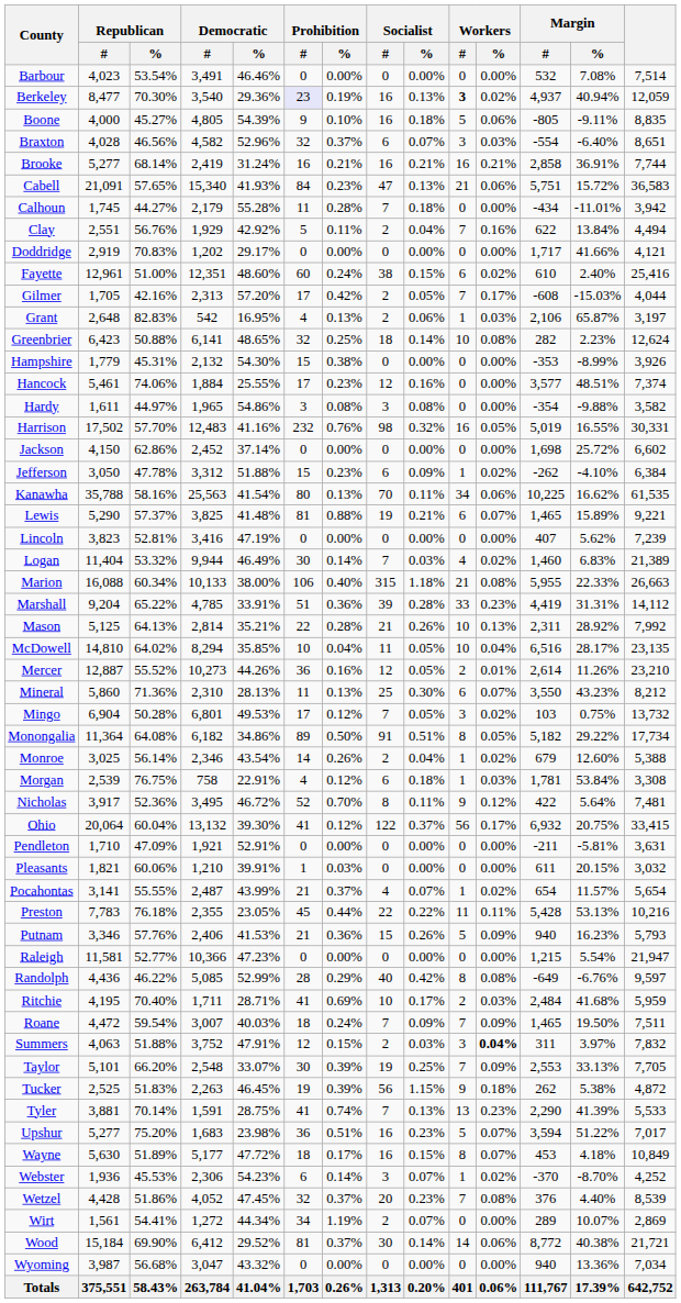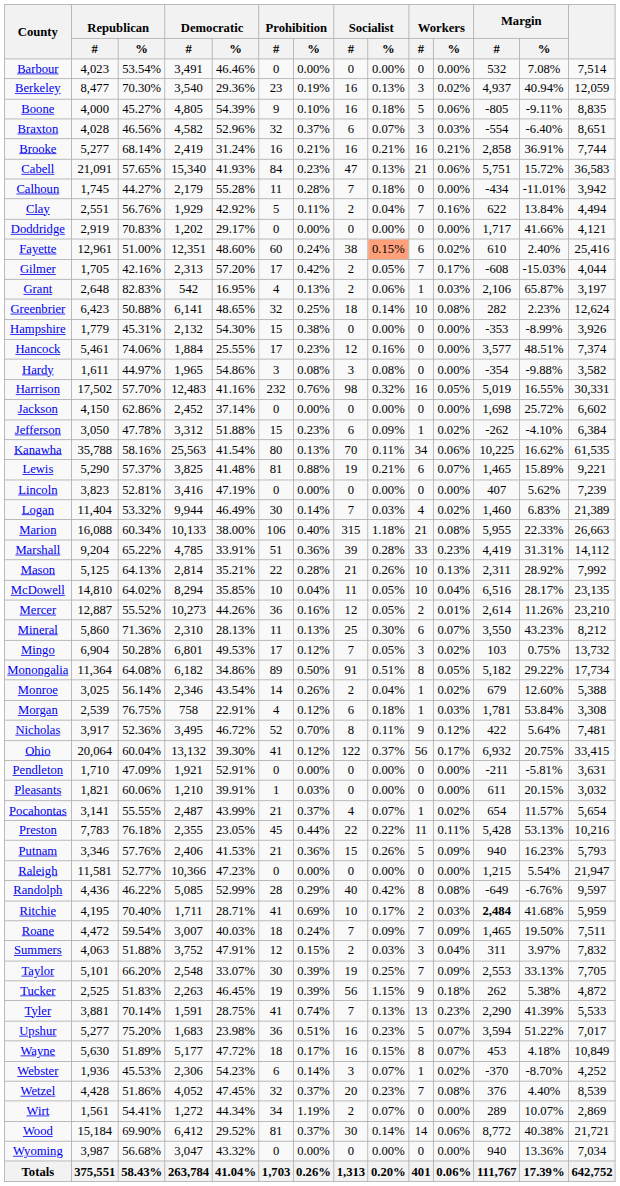Berkeley | Prohibition / #: lavender background -> no background
Berkeley | Workers / #: bold -> normal
Fayette | Socialist / %: no background -> lightsalmon background
Ritchie | Margin / #: normal -> bold
Summers | Workers / %: bold -> normal
